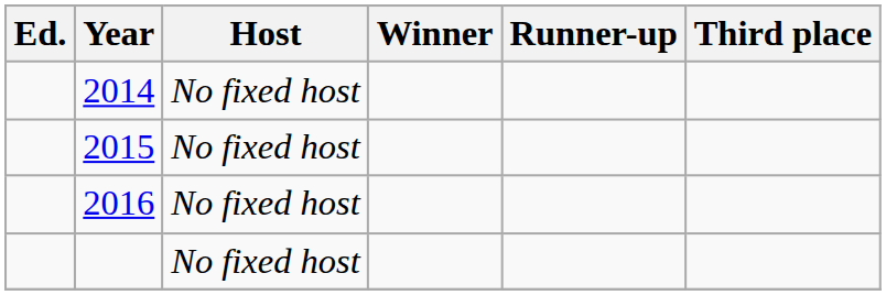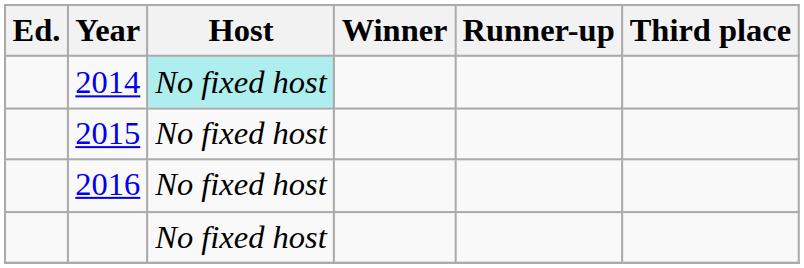2014 | Host: no background -> paleturquoise background
